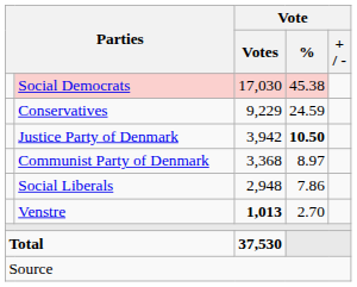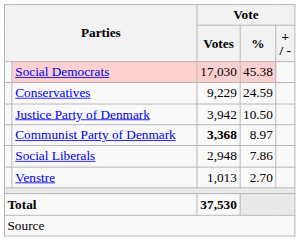Justice Party of Denmark | Vote / %: bold -> normal
Communist Party of Denmark | Vote / Votes: normal -> bold
Venstre | Vote / Votes: bold -> normal
